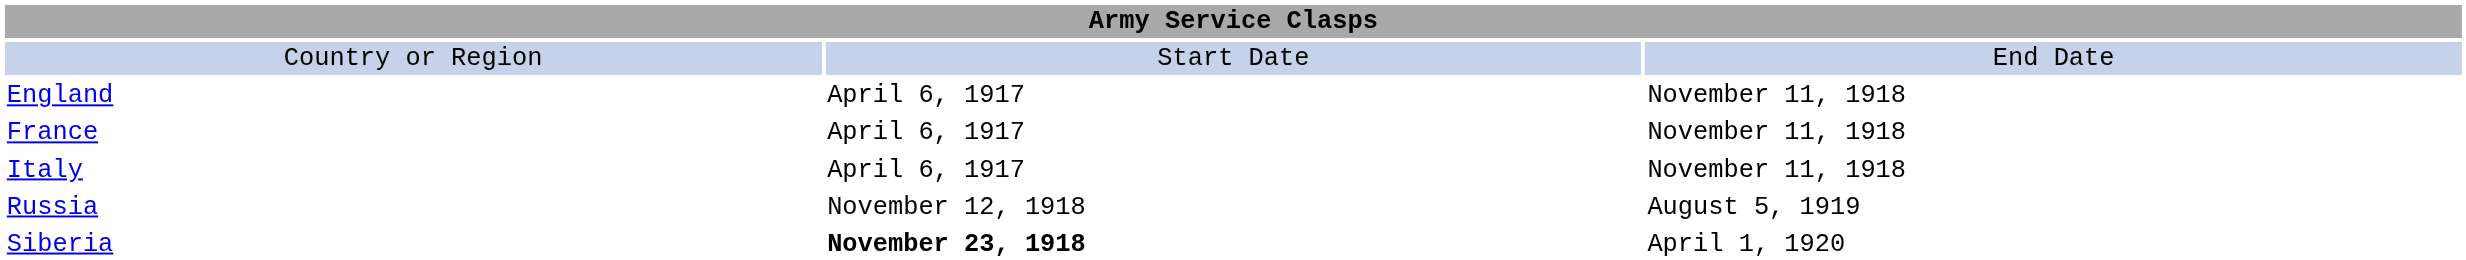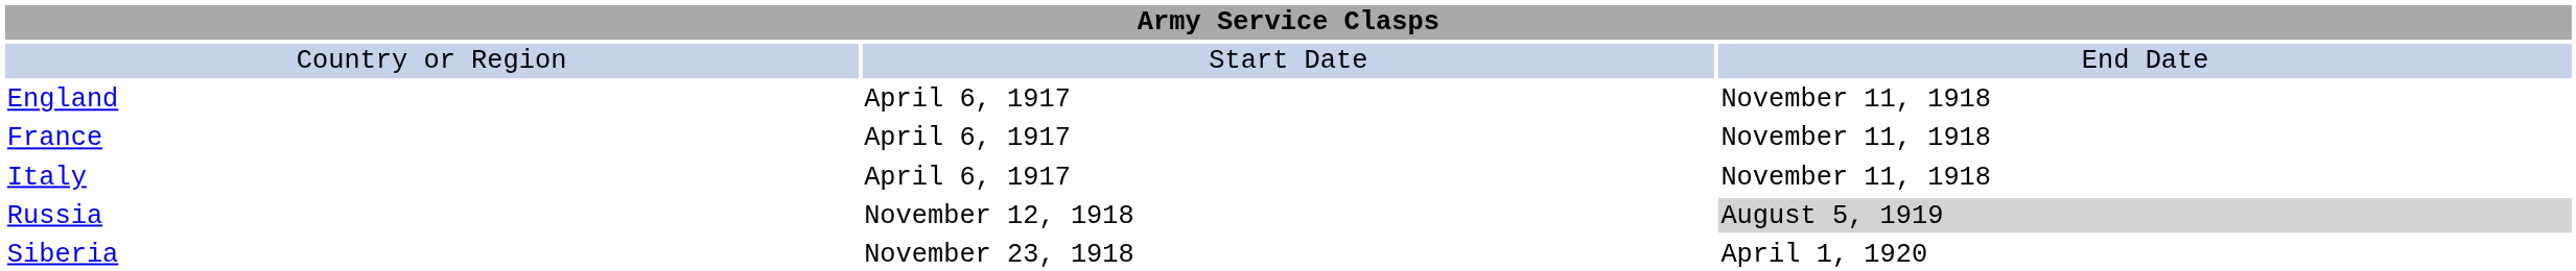Russia | column 3: no background -> lightgrey background
Siberia | column 2: bold -> normal
